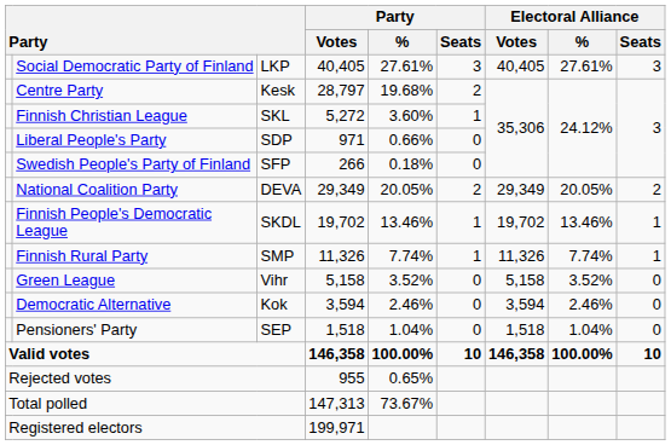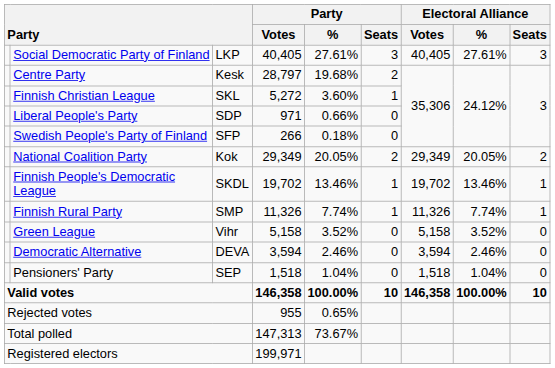National Coalition Party | column 3: DEVA -> Kok
Democratic Alternative | column 3: Kok -> DEVA
